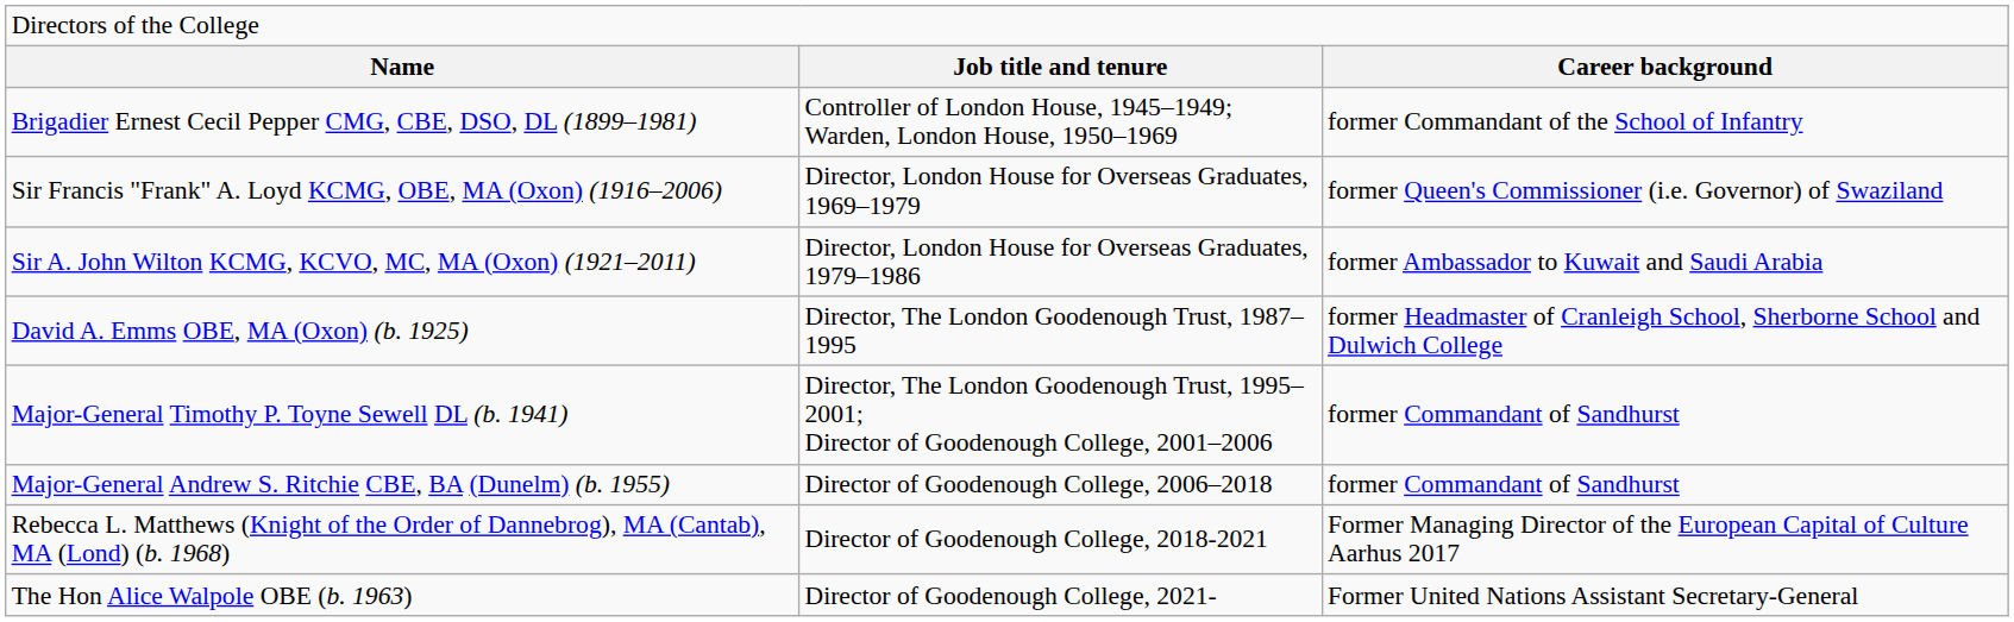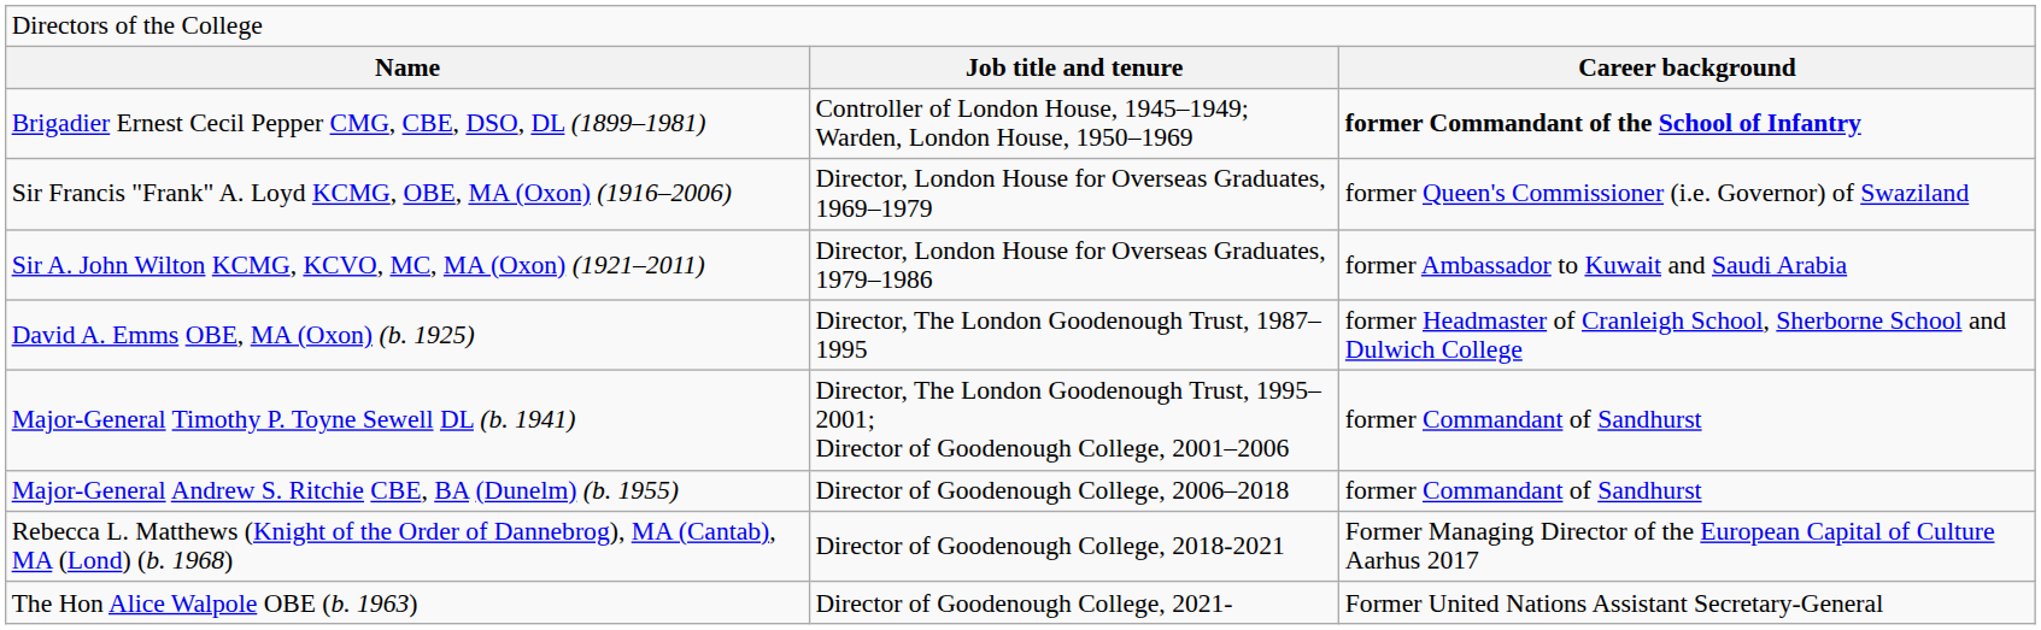Brigadier Ernest Cecil Pepper CMG, CBE, DSO, DL (1899–1981) | column 3: normal -> bold
